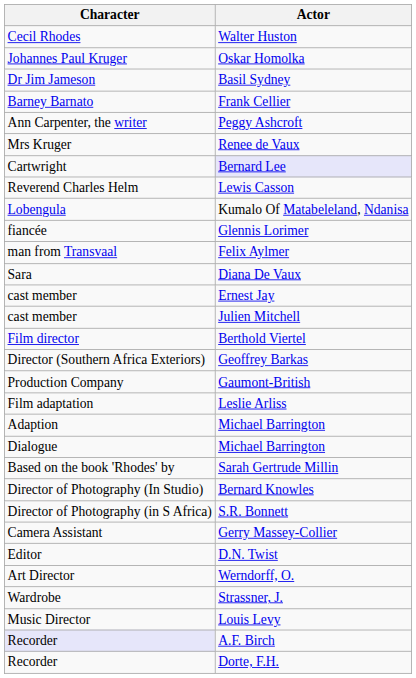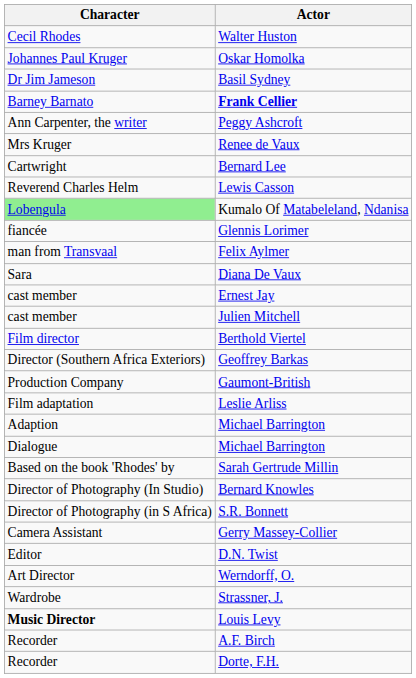row 5 | Actor: normal -> bold
row 8 | Actor: lavender background -> no background
row 10 | Character: no background -> lightgreen background
row 29 | Character: normal -> bold
row 30 | Character: lavender background -> no background
